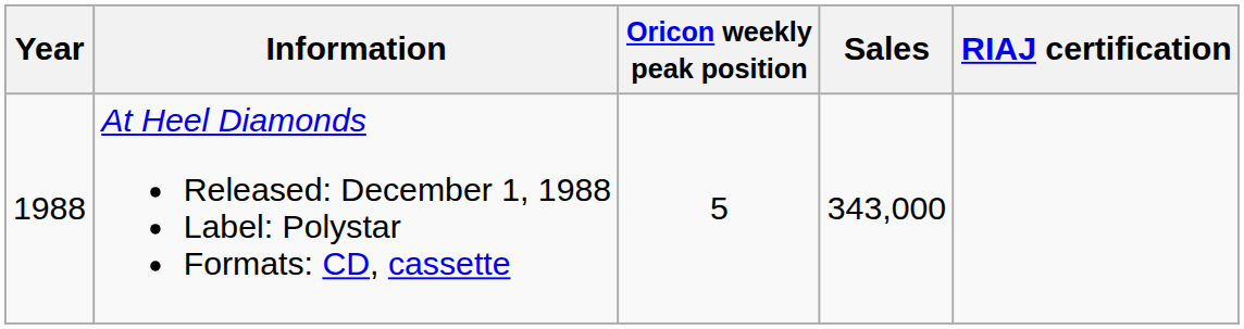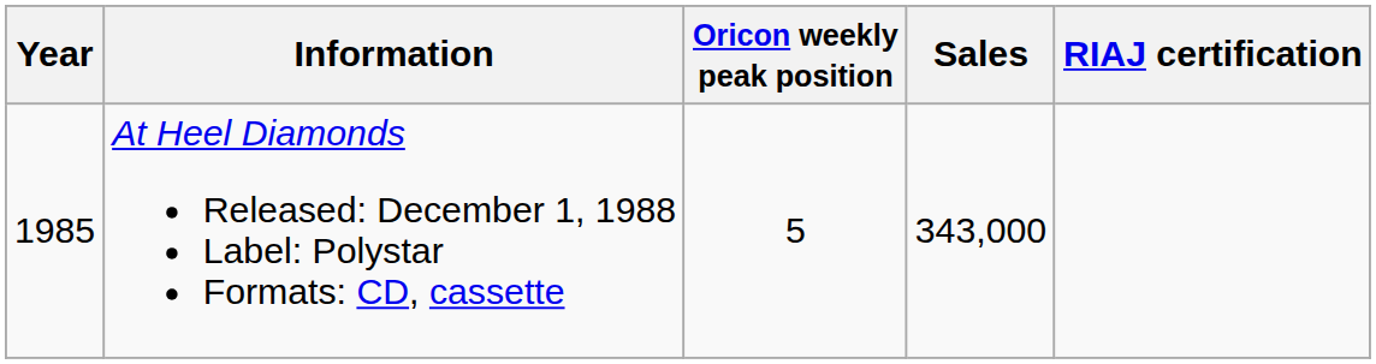row 2 | Year: 1988 -> 1985
